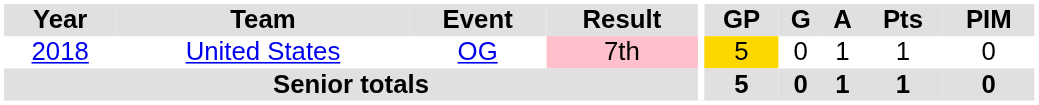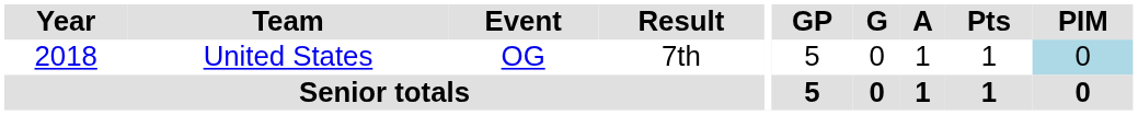United States | Result: pink background -> no background
United States | GP: gold background -> no background
United States | PIM: no background -> lightblue background
